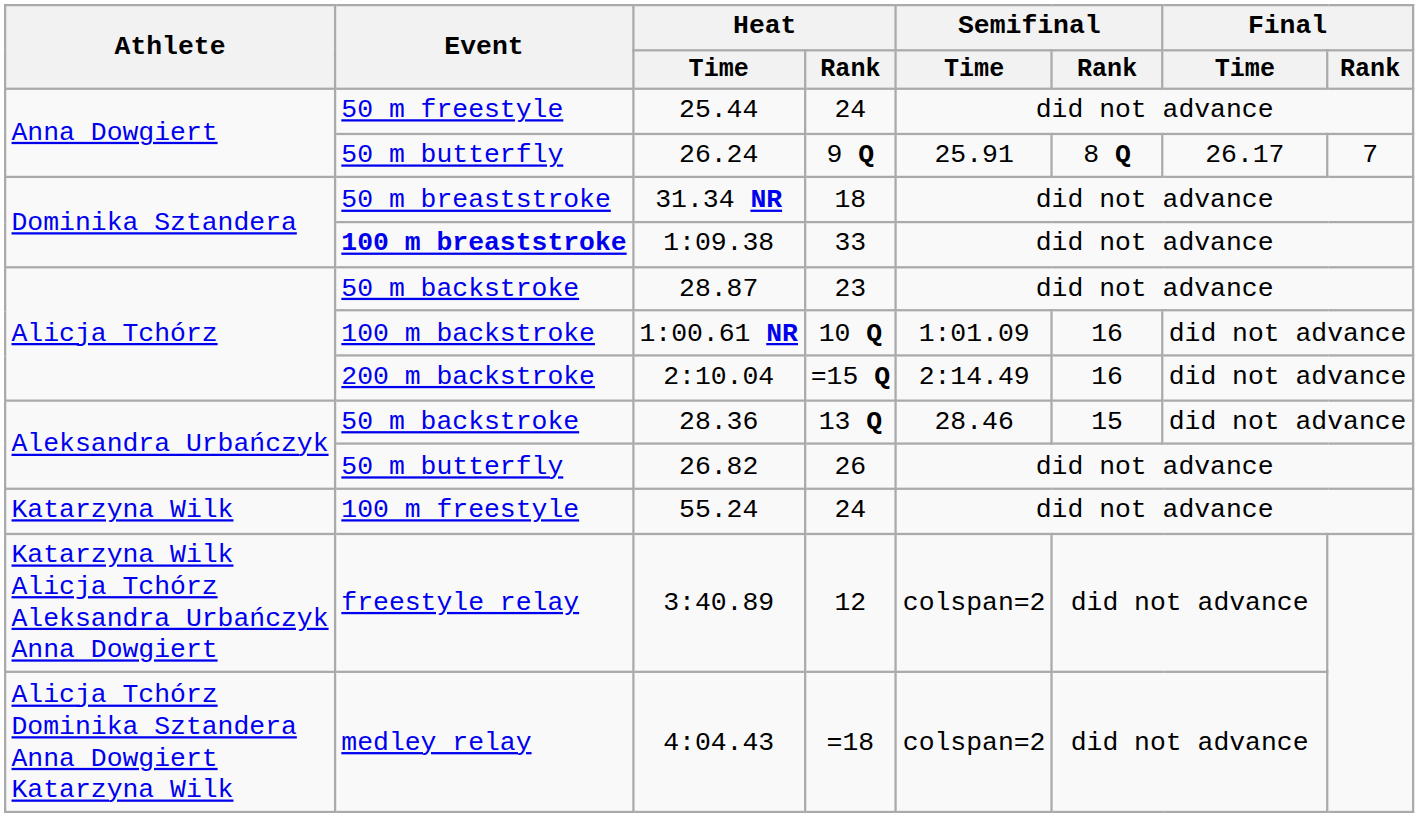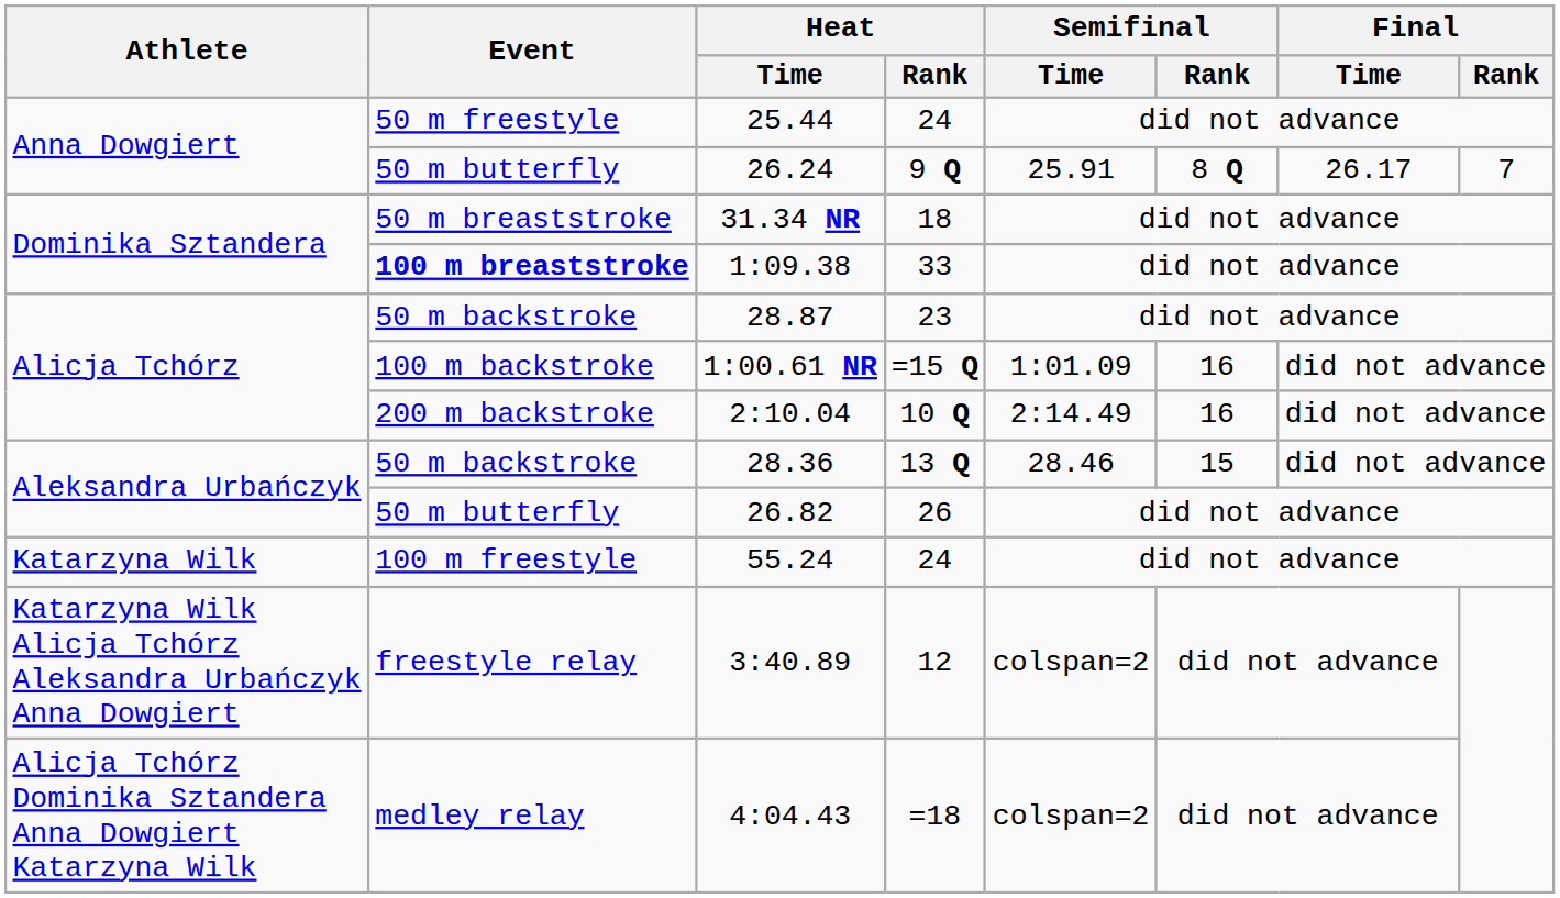1:00.61 NR | Heat / Rank: 10 Q -> =15 Q
2:10.04 | Heat / Rank: =15 Q -> 10 Q
